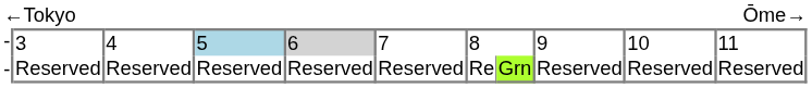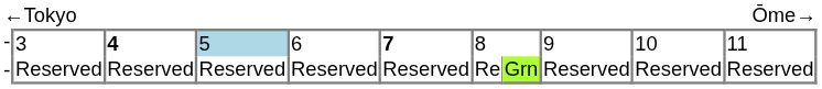3 | column 3: normal -> bold
3 | column 5: lightgrey background -> no background
3 | column 6: normal -> bold
